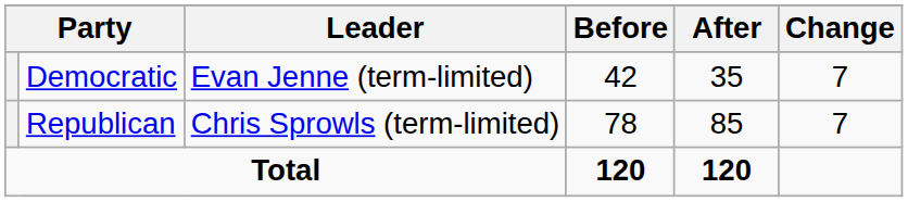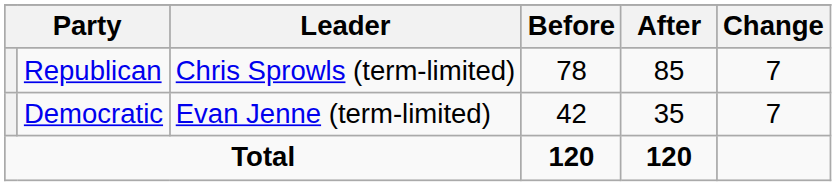rows swapped: Republican <-> Democratic
